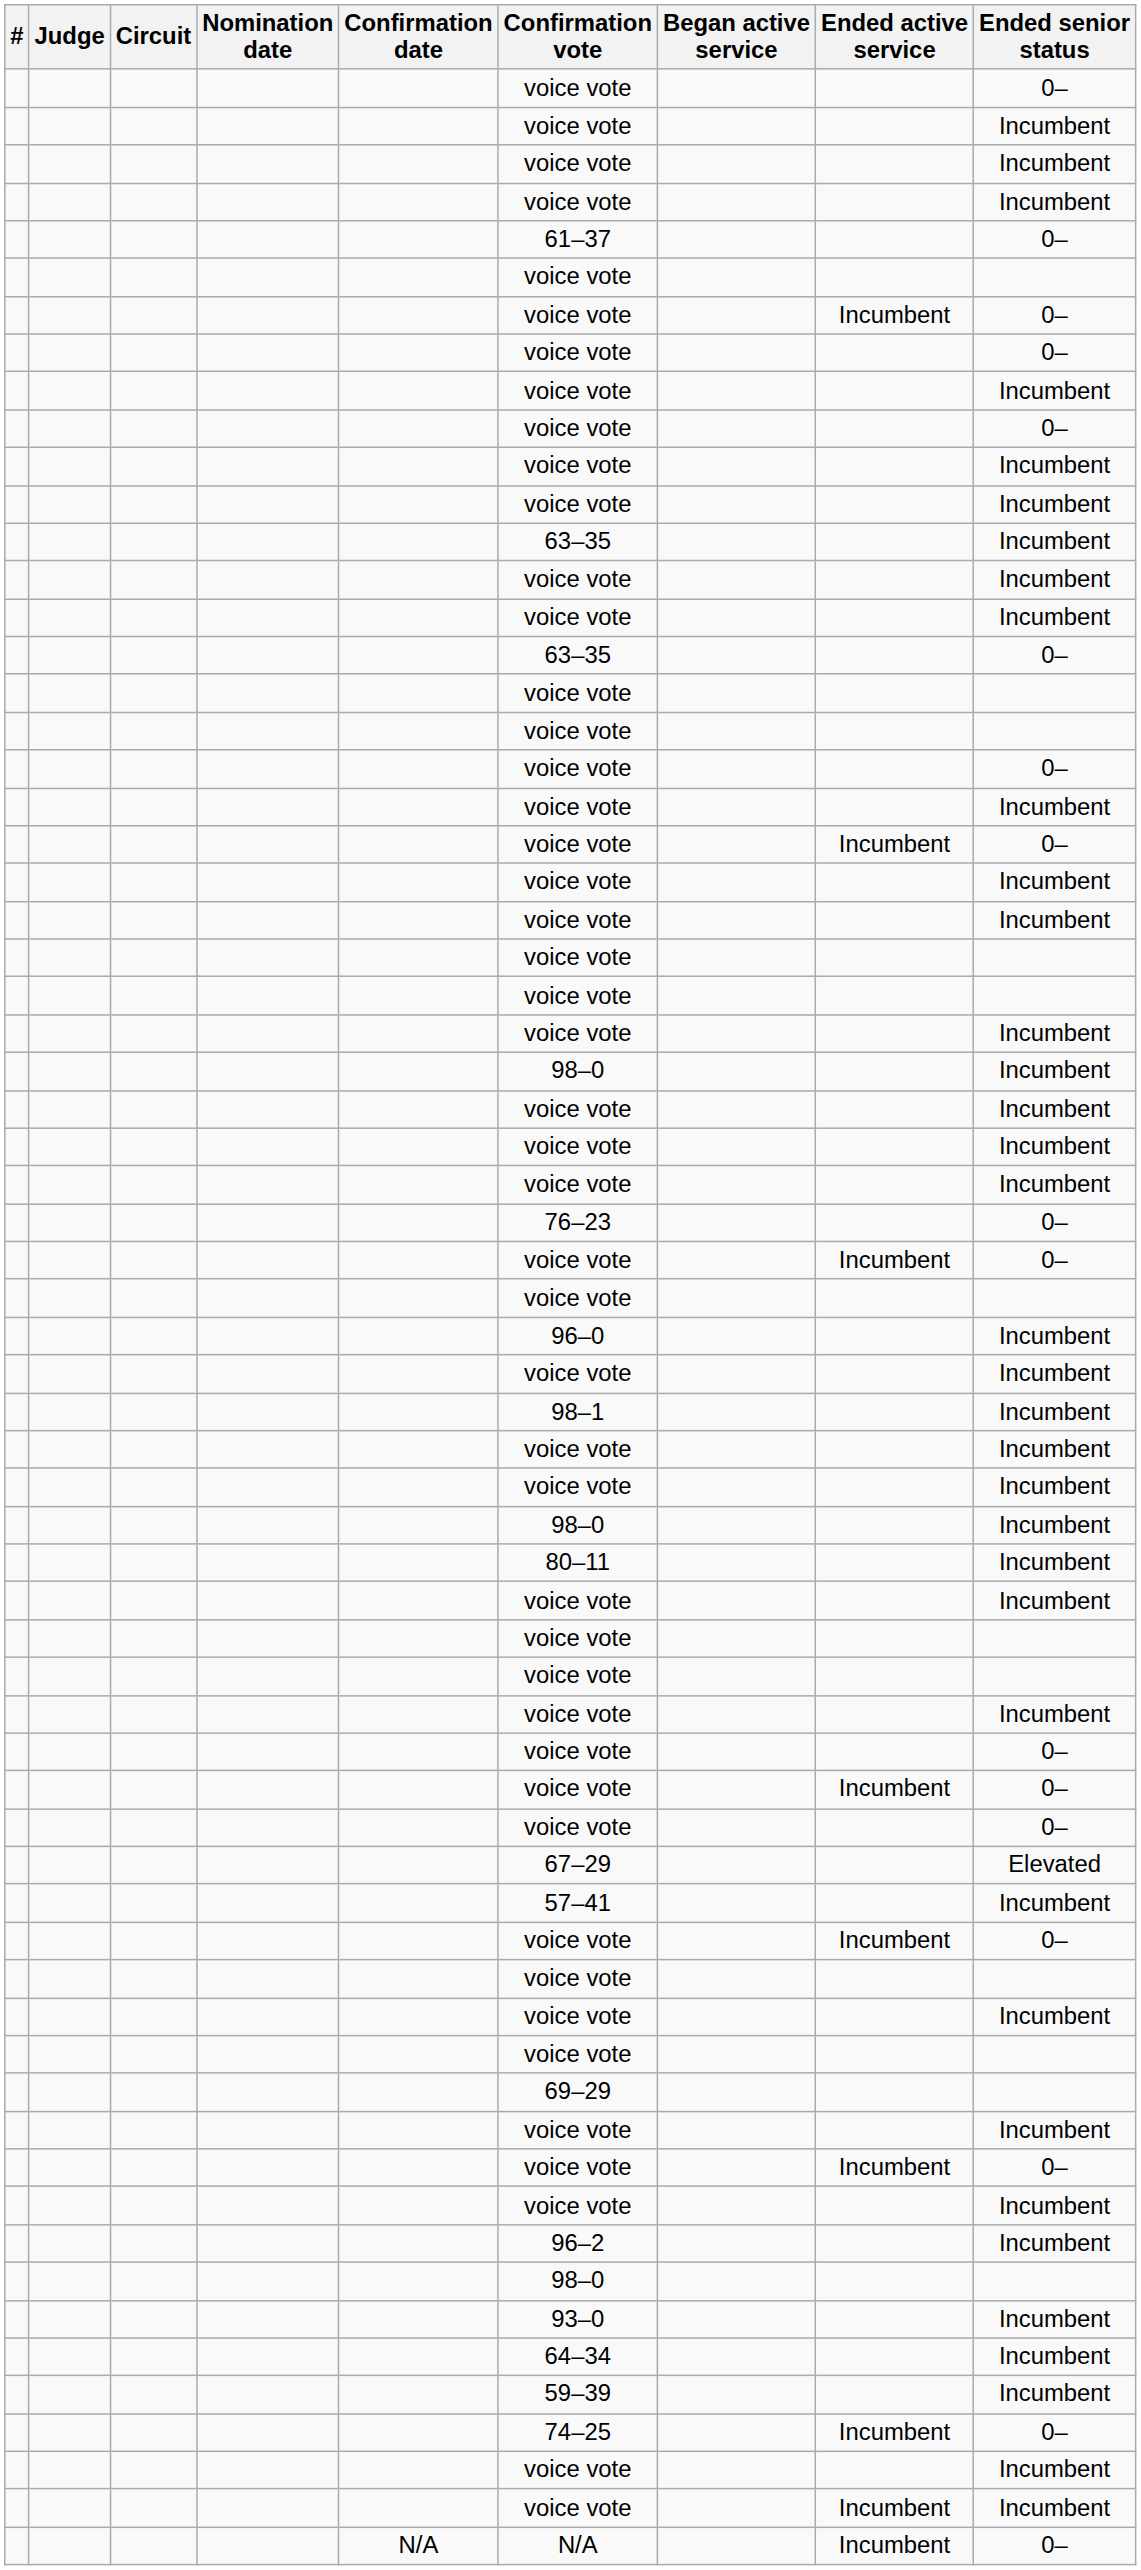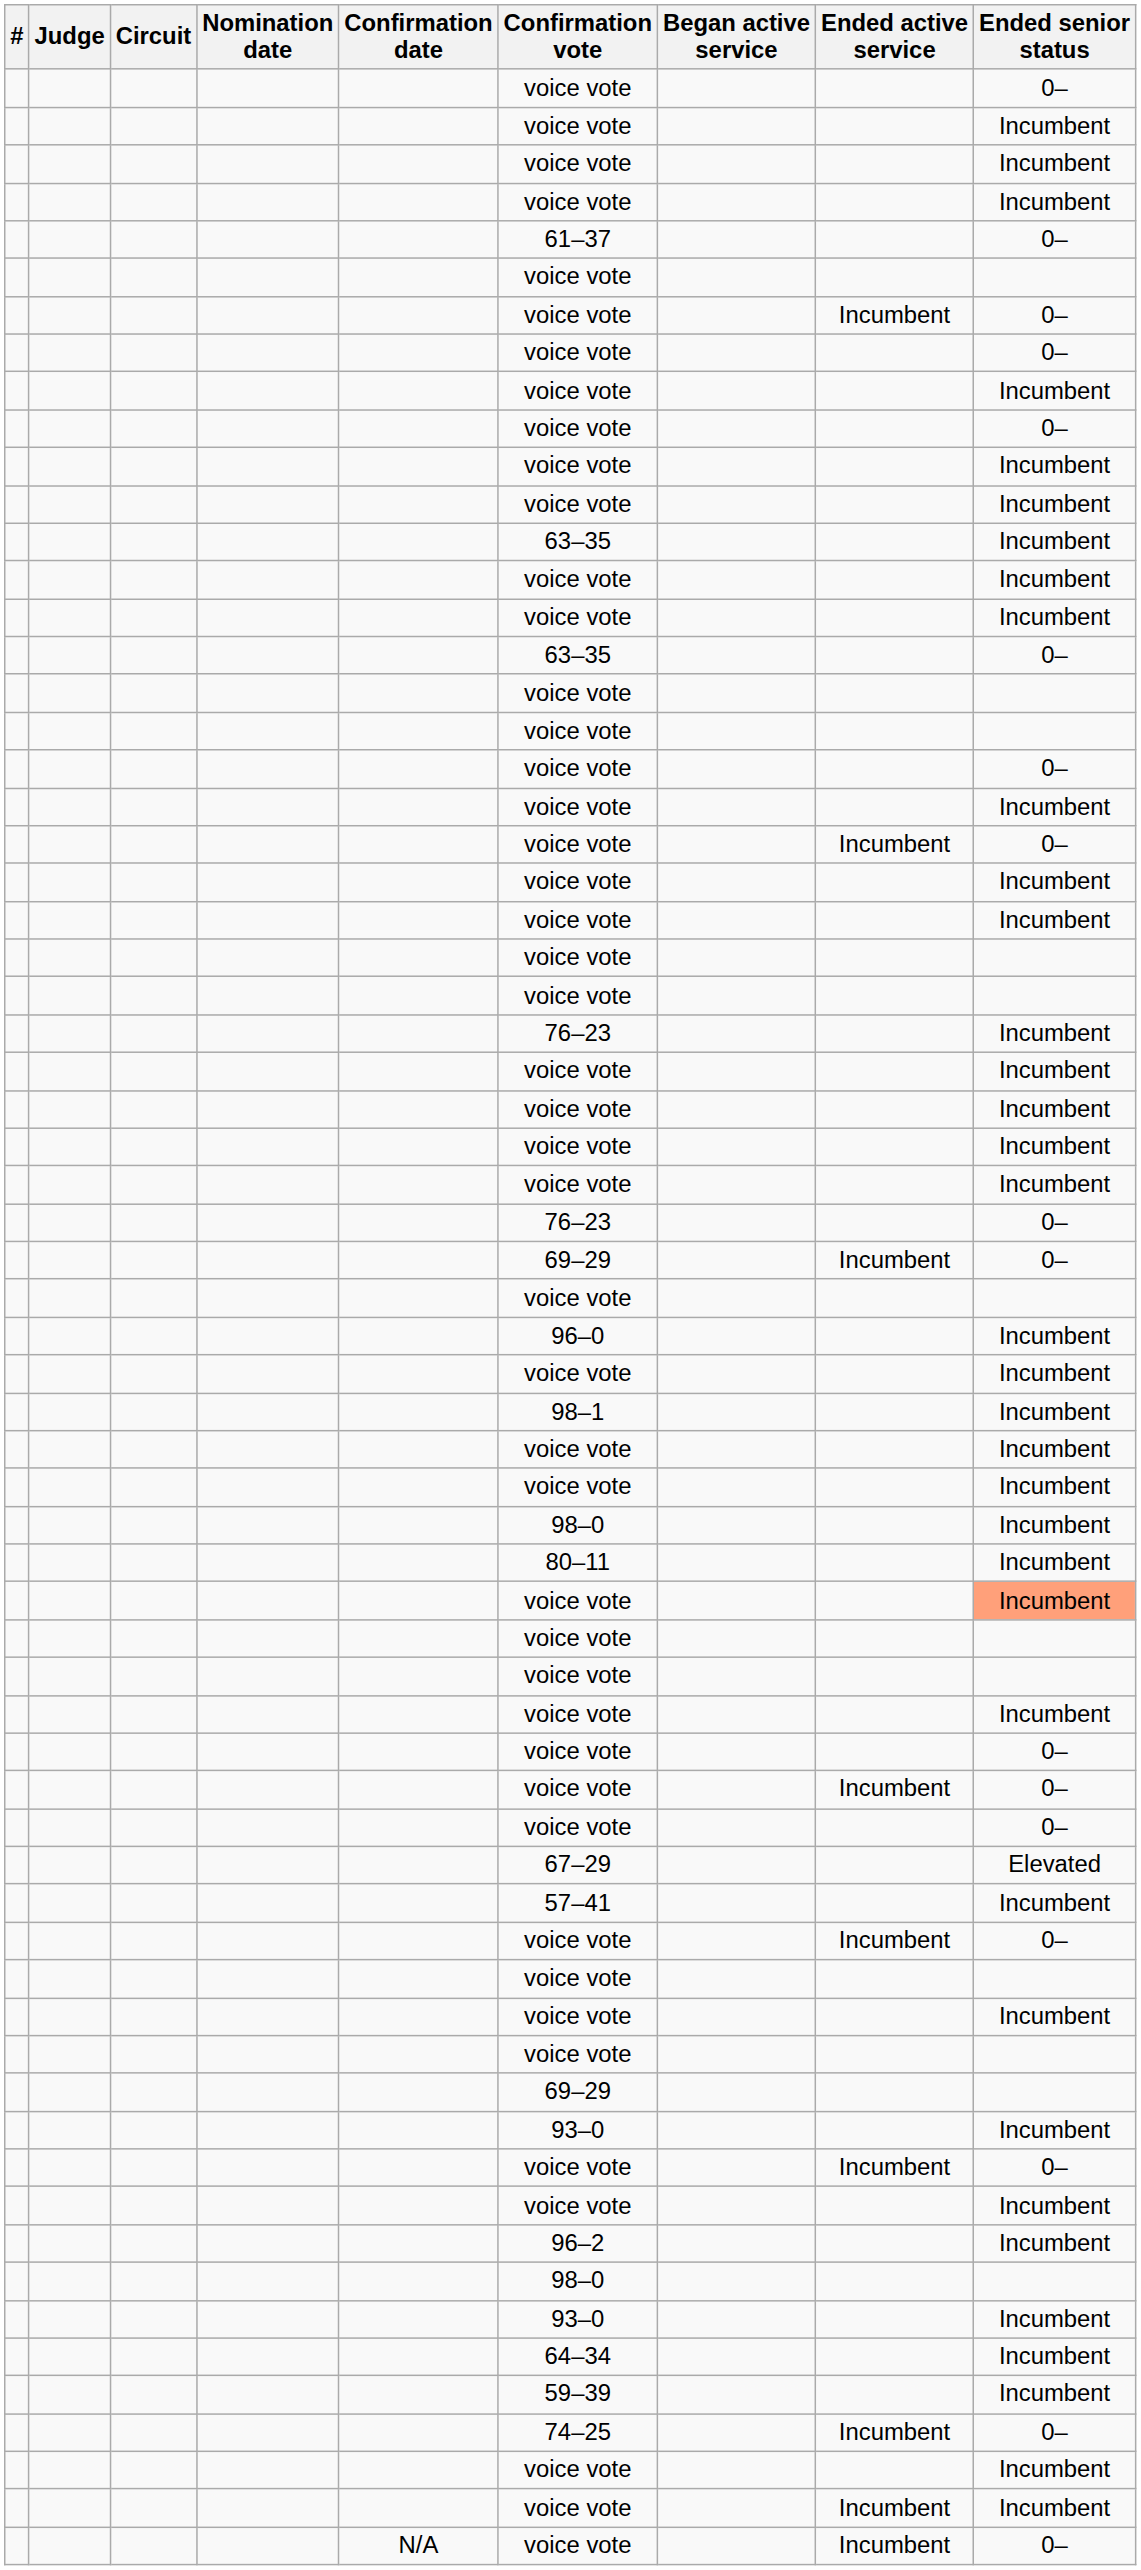row 27 | Confirmation vote: voice vote -> 76–23
row 28 | Confirmation vote: 98–0 -> voice vote
row 33 | Confirmation vote: voice vote -> 69–29
row 42 | Ended senior status: no background -> lightsalmon background
row 56 | Confirmation vote: voice vote -> 93–0
row 67 | Confirmation vote: N/A -> voice vote
